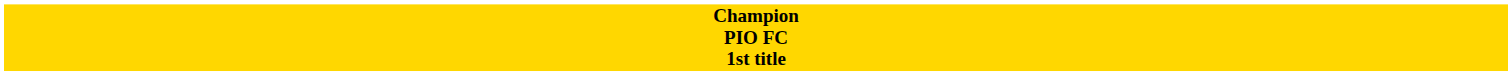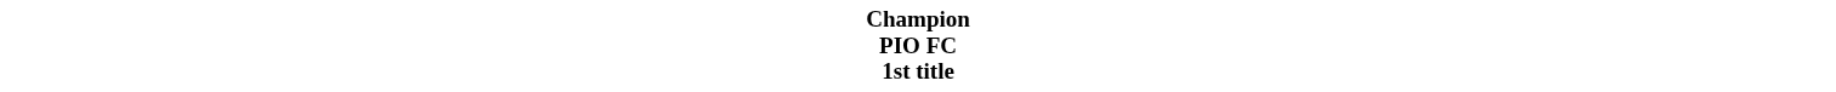row 1 | column 1: gold background -> no background
